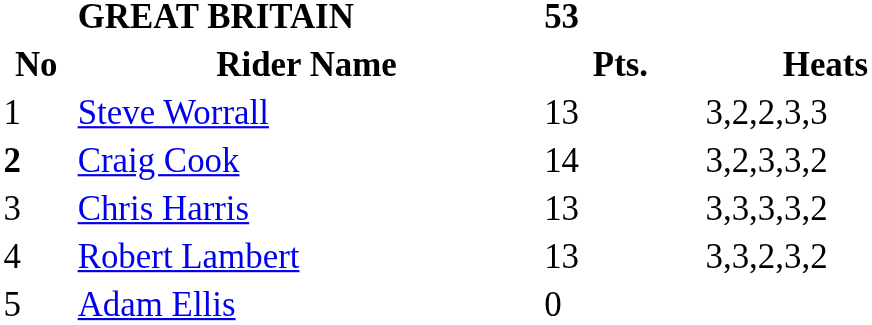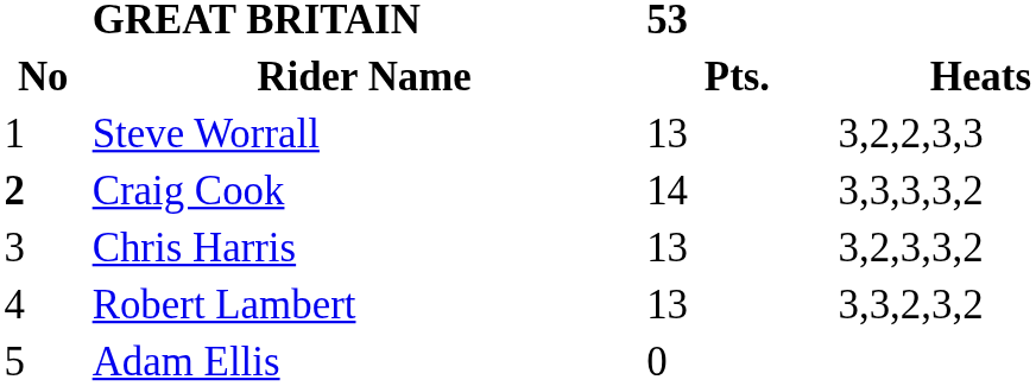Craig Cook | Heats: 3,2,3,3,2 -> 3,3,3,3,2
Chris Harris | Heats: 3,3,3,3,2 -> 3,2,3,3,2
